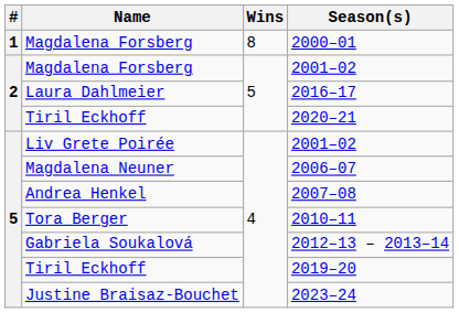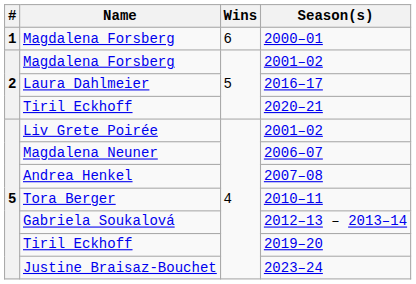2000–01 | Wins: 8 -> 6
